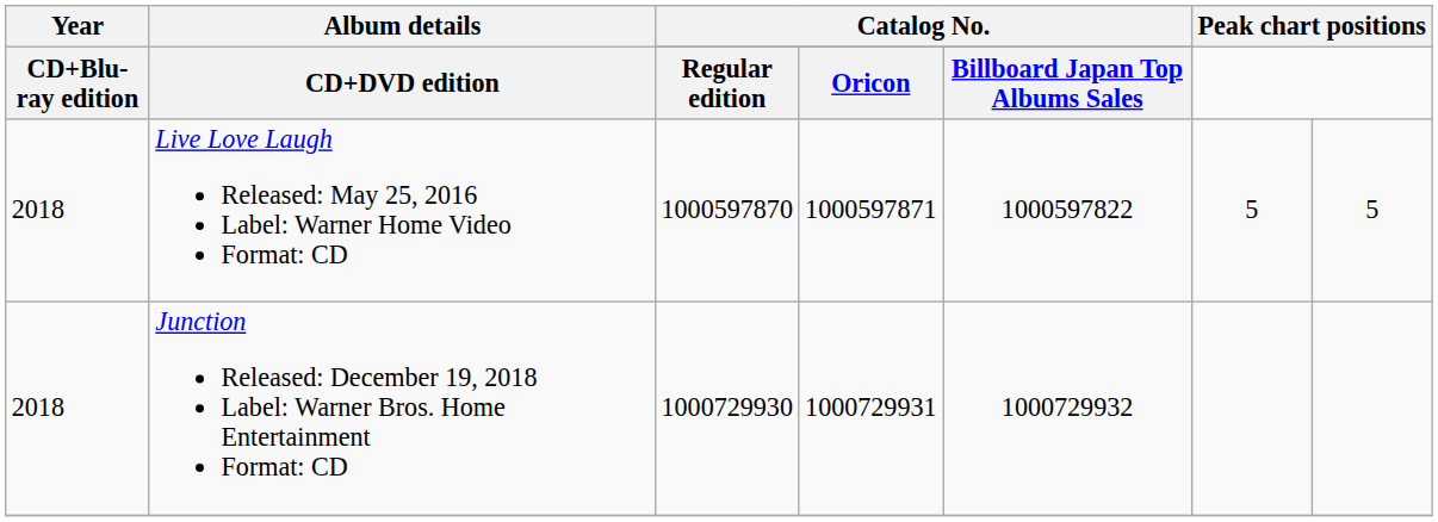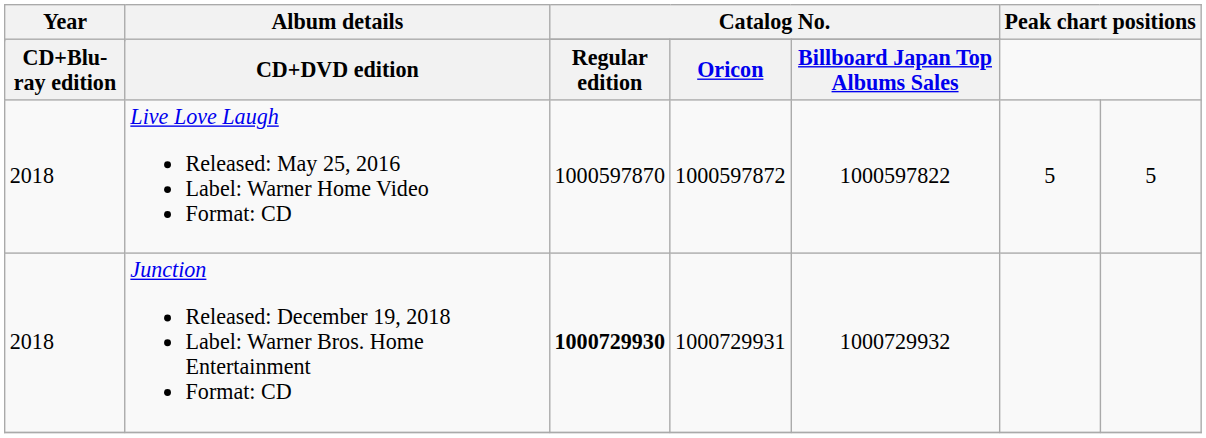row 3 | column 4: 1000597871 -> 1000597872
row 4 | column 3: normal -> bold
